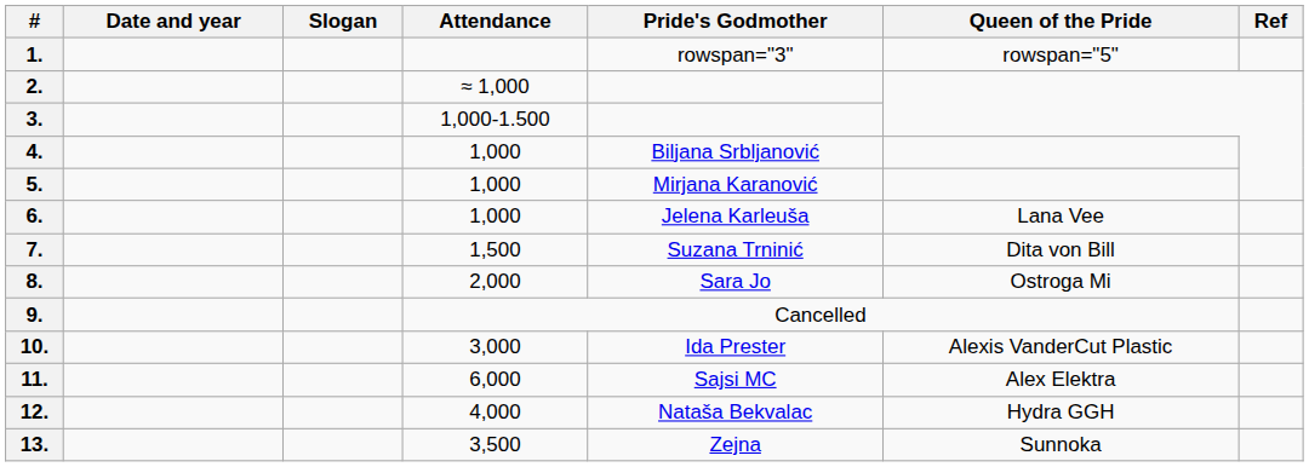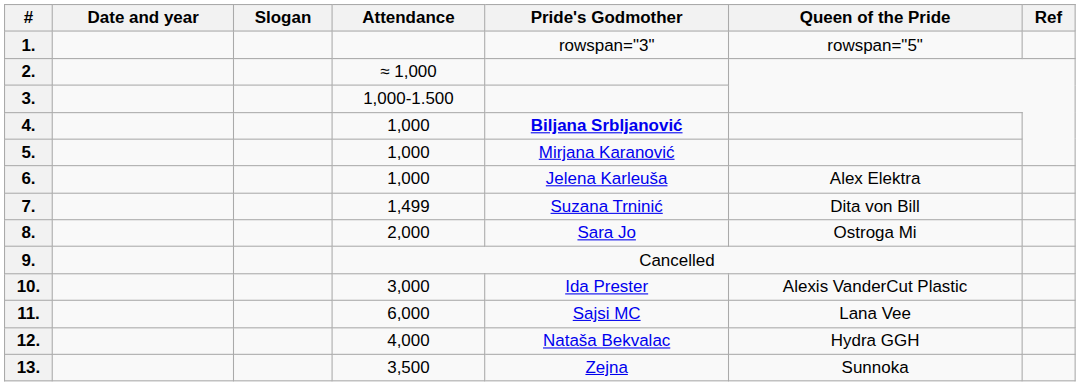4. | Pride's Godmother: normal -> bold
6. | Queen of the Pride: Lana Vee -> Alex Elektra
7. | Attendance: 1,500 -> 1,499
11. | Queen of the Pride: Alex Elektra -> Lana Vee
